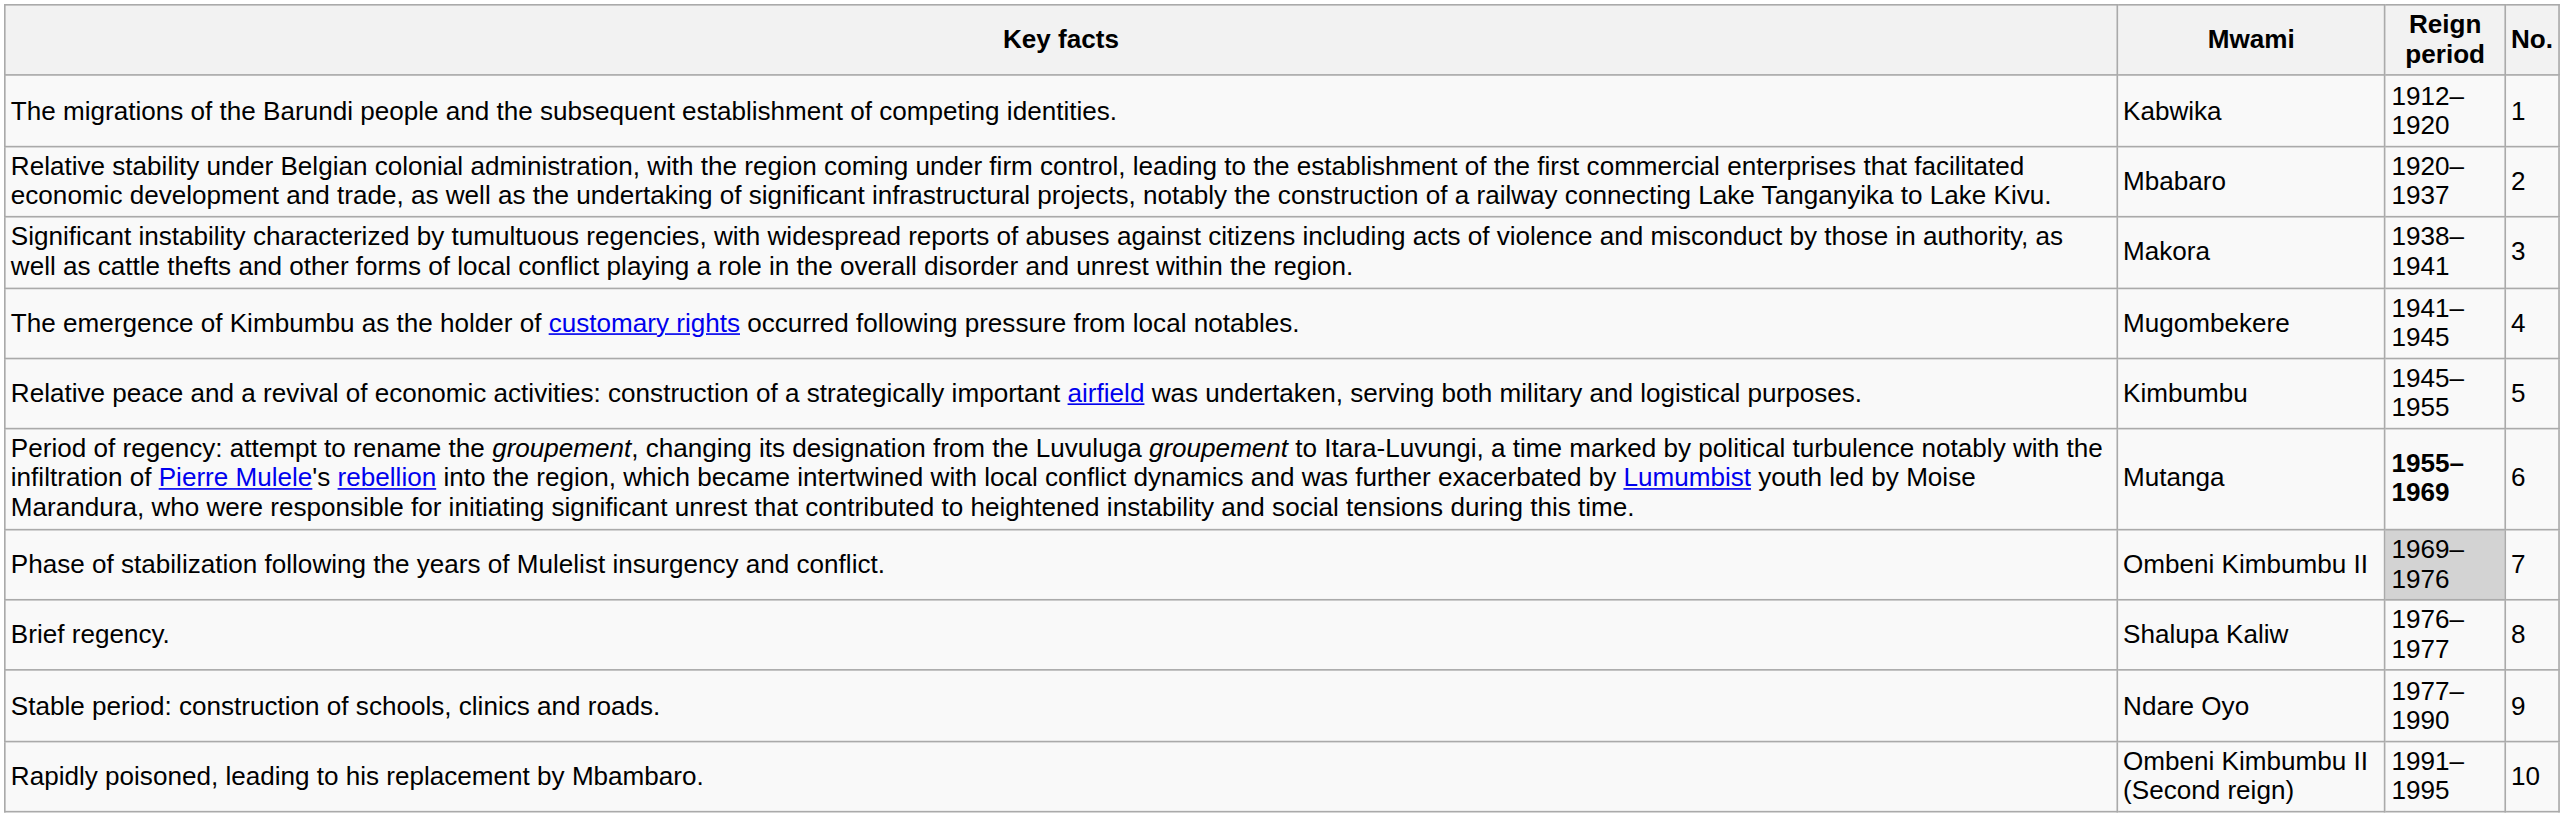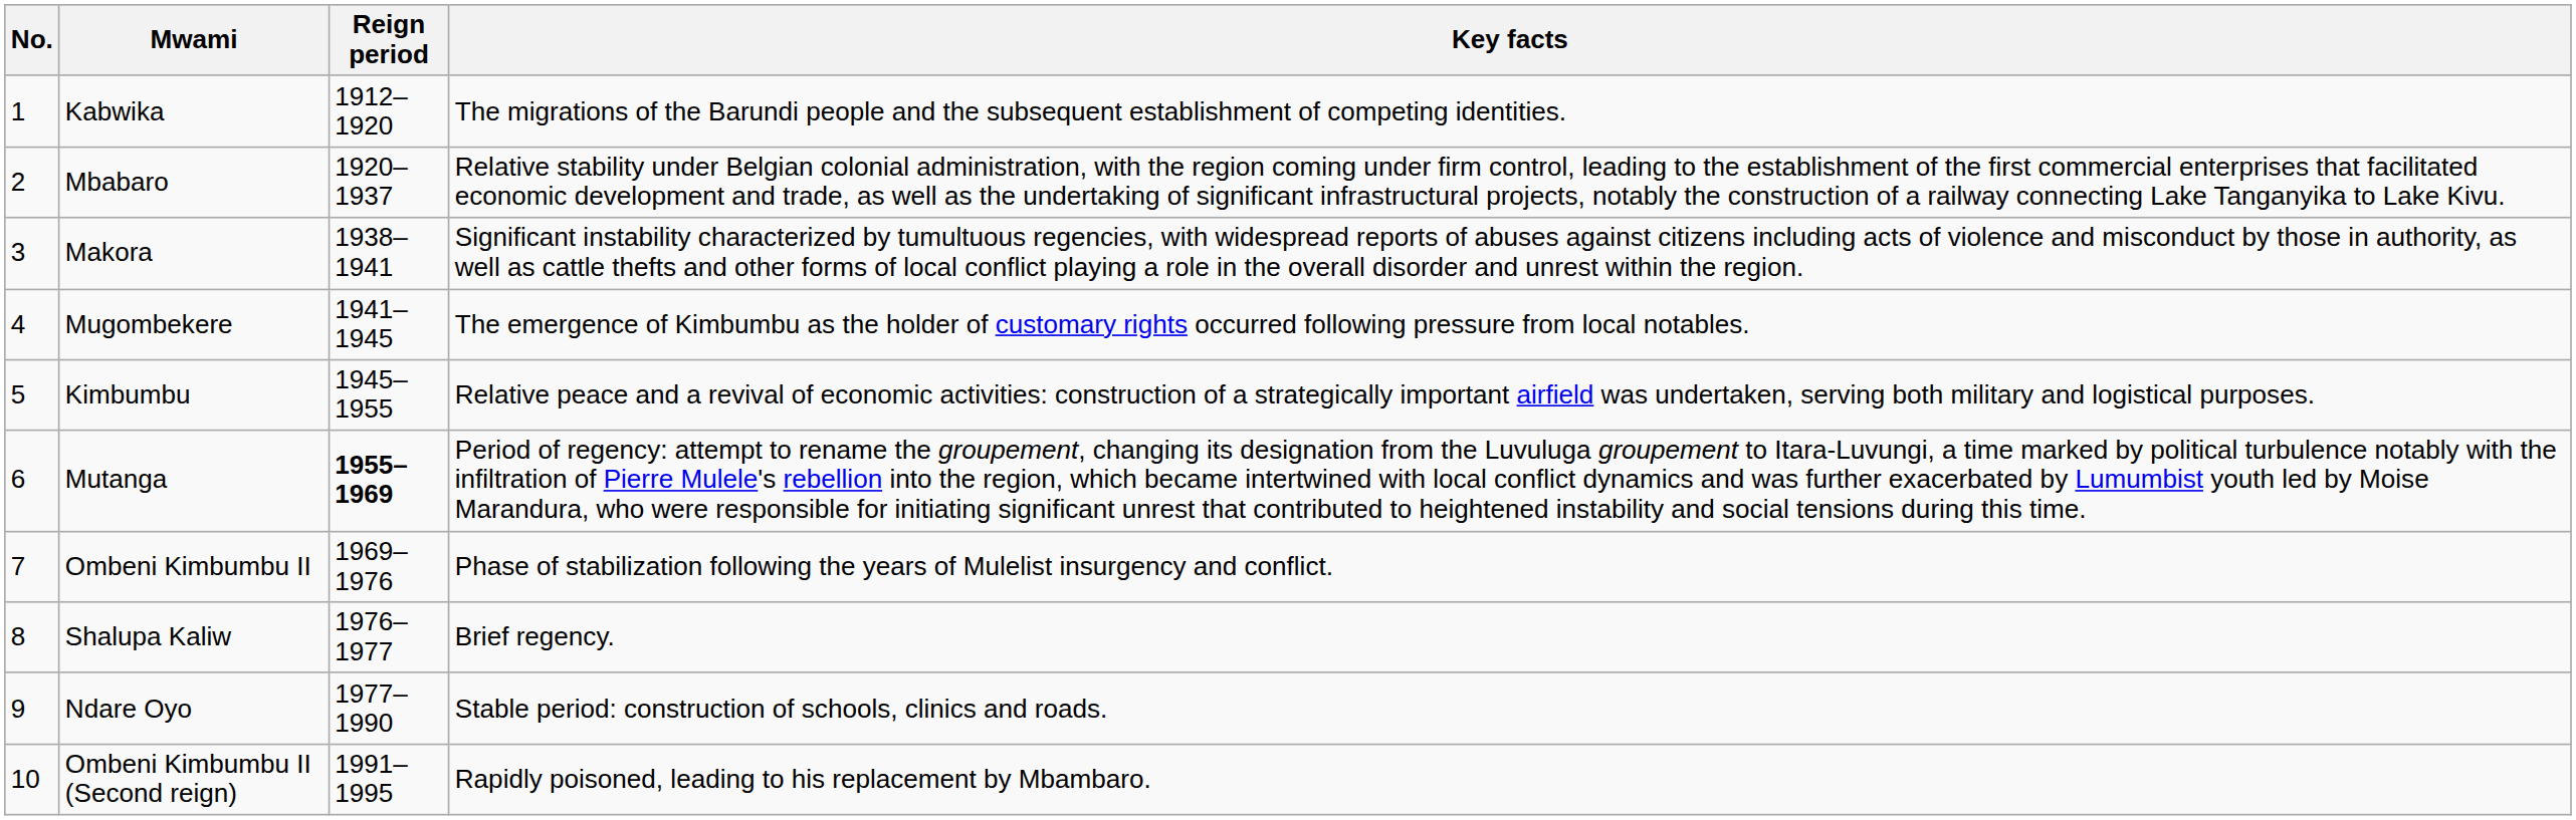columns swapped: No. <-> Key facts
Ombeni Kimbumbu II | Reign period: lightgrey background -> no background
